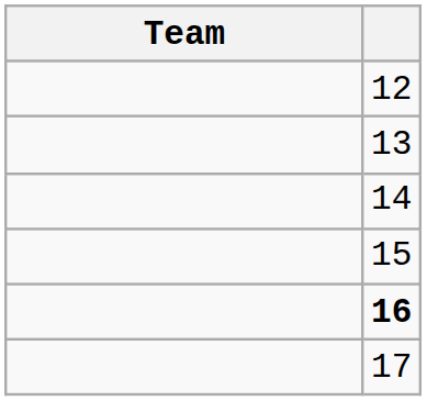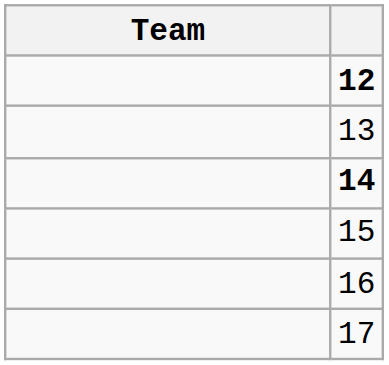12 | column 2: normal -> bold
14 | column 2: normal -> bold
16 | column 2: bold -> normal
